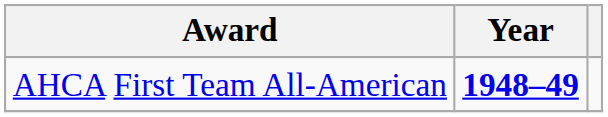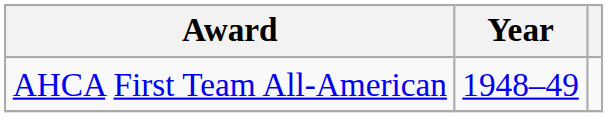row 2 | Year: bold -> normal
